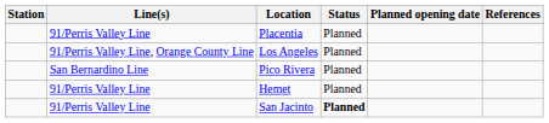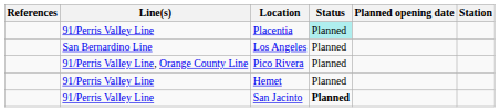columns swapped: Station <-> References
Placentia | Status: no background -> paleturquoise background
Los Angeles | Line(s): 91/Perris Valley Line, Orange County Line -> San Bernardino Line
Pico Rivera | Line(s): San Bernardino Line -> 91/Perris Valley Line, Orange County Line
